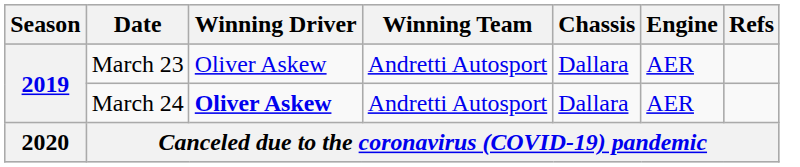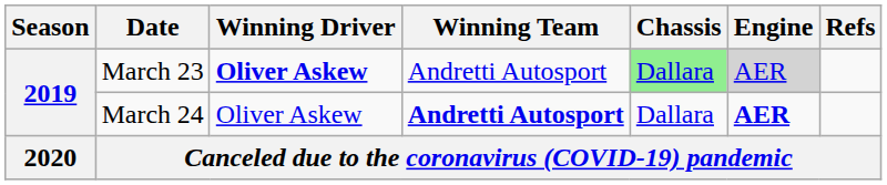March 23 | Winning Driver: normal -> bold
March 23 | Chassis: no background -> lightgreen background
March 23 | Engine: no background -> lightgrey background
March 24 | Winning Driver: bold -> normal
March 24 | Winning Team: normal -> bold
March 24 | Engine: normal -> bold
